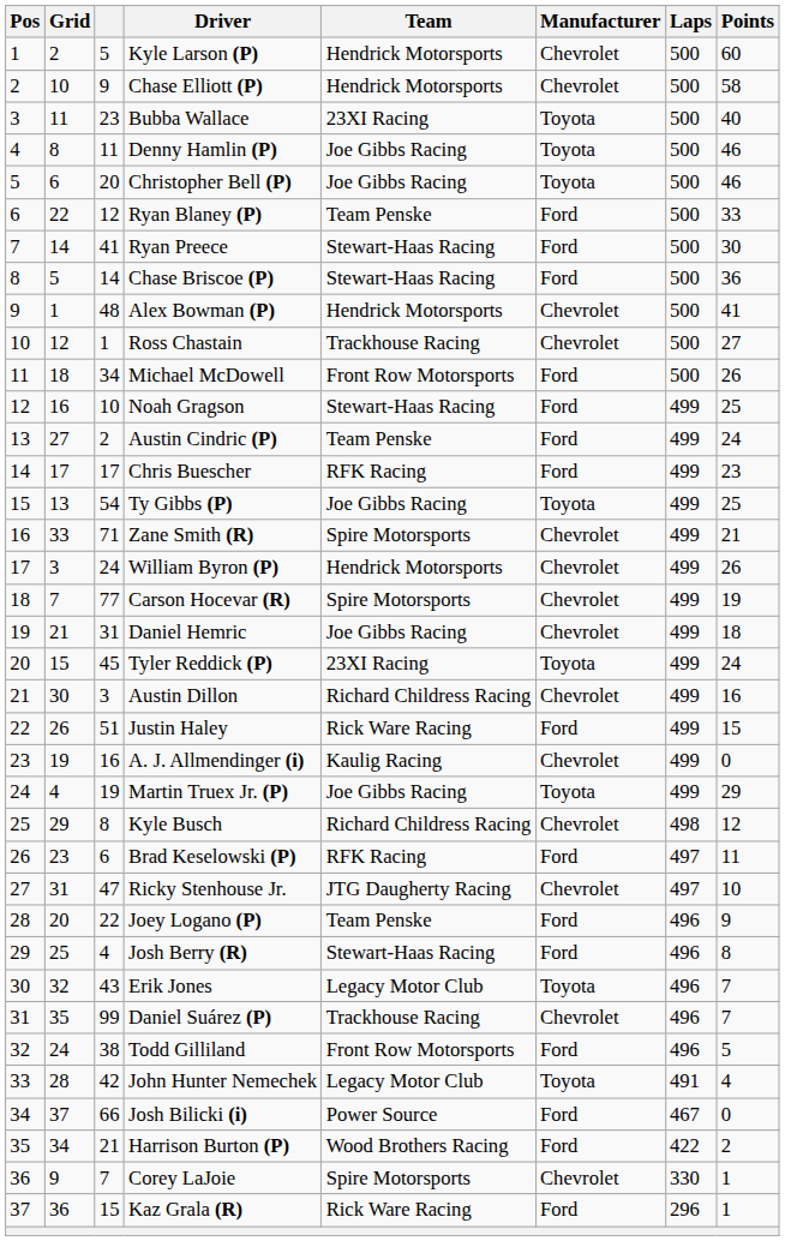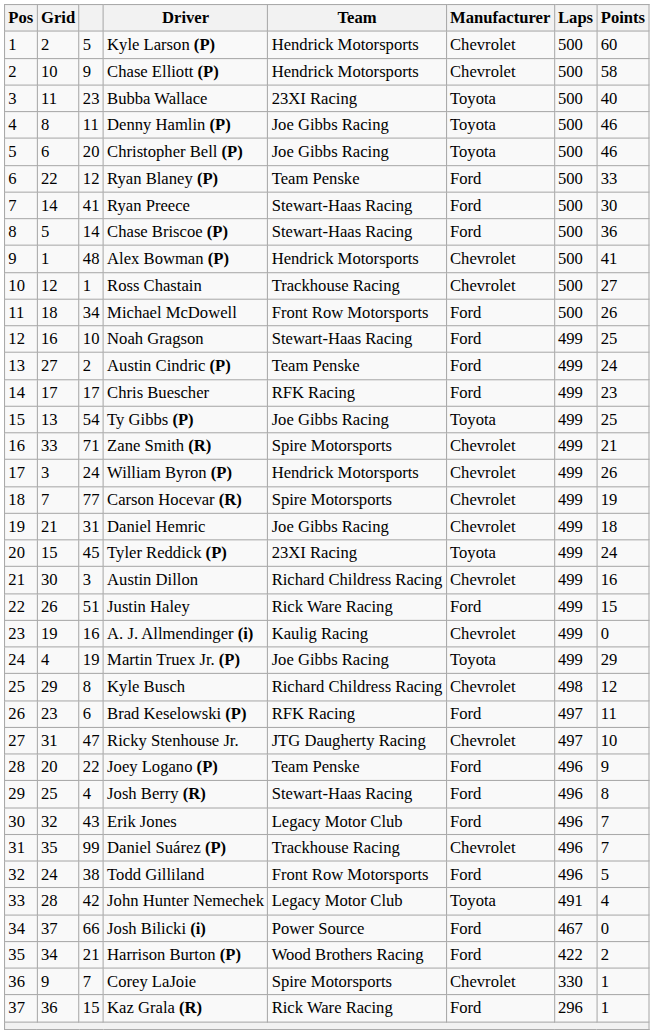Erik Jones | Manufacturer: Toyota -> Ford
